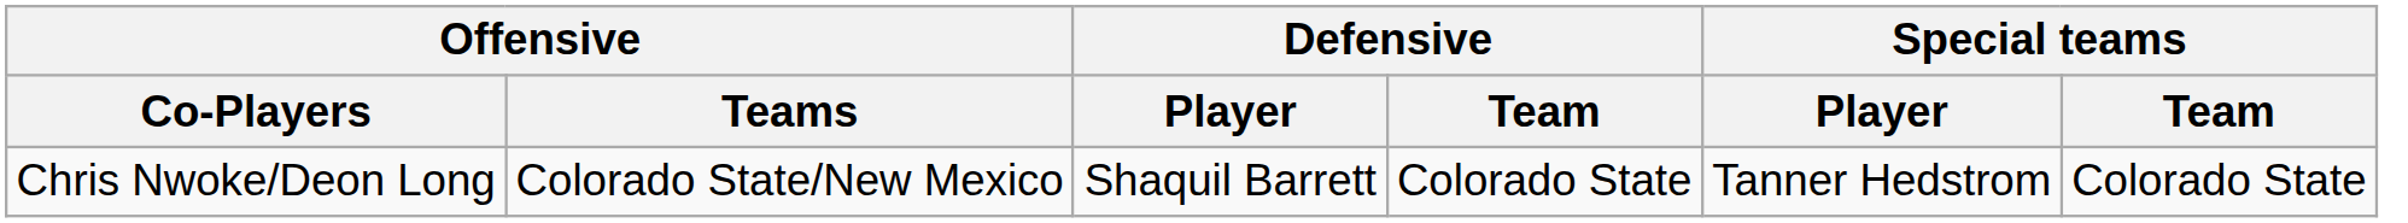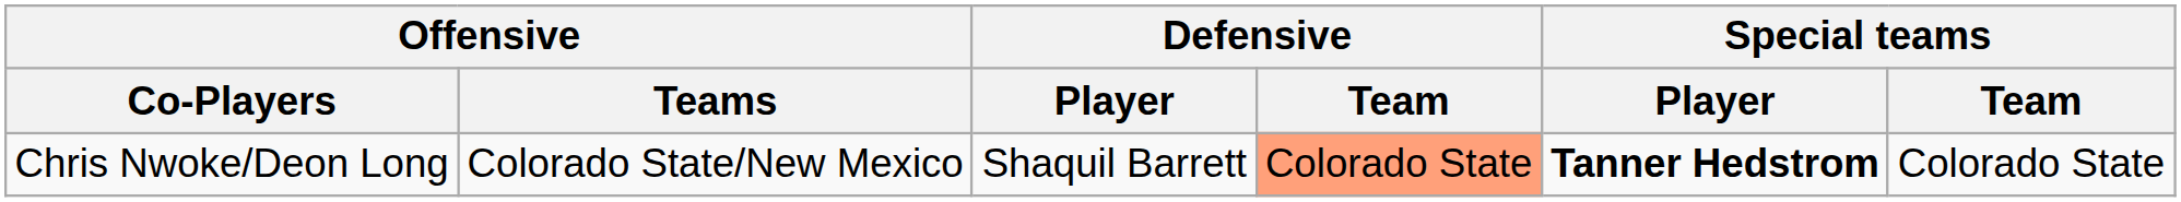Chris Nwoke/Deon Long | Defensive / Team: no background -> lightsalmon background
Chris Nwoke/Deon Long | Special teams / Player: normal -> bold
